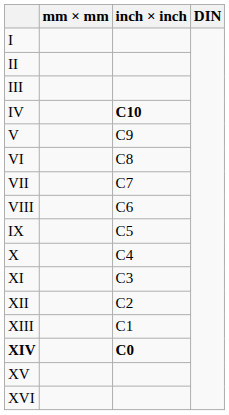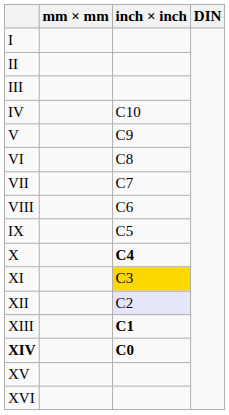IV | inch × inch: bold -> normal
X | inch × inch: normal -> bold
XI | inch × inch: no background -> gold background
XII | inch × inch: no background -> lavender background
XIII | inch × inch: normal -> bold
